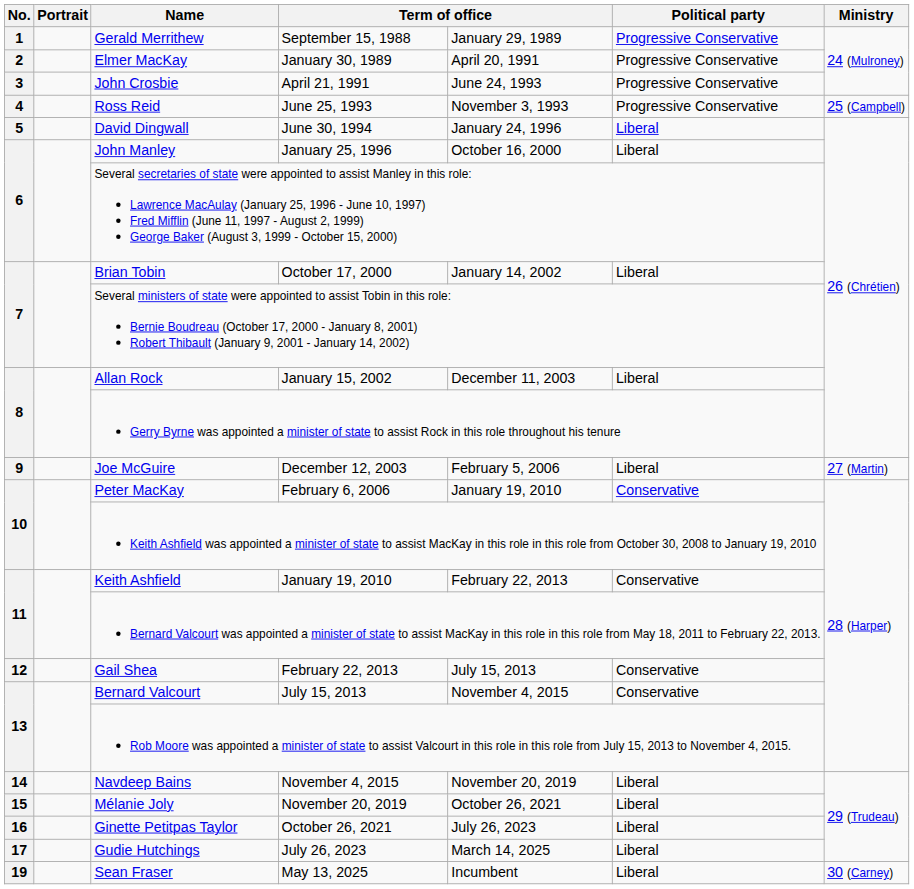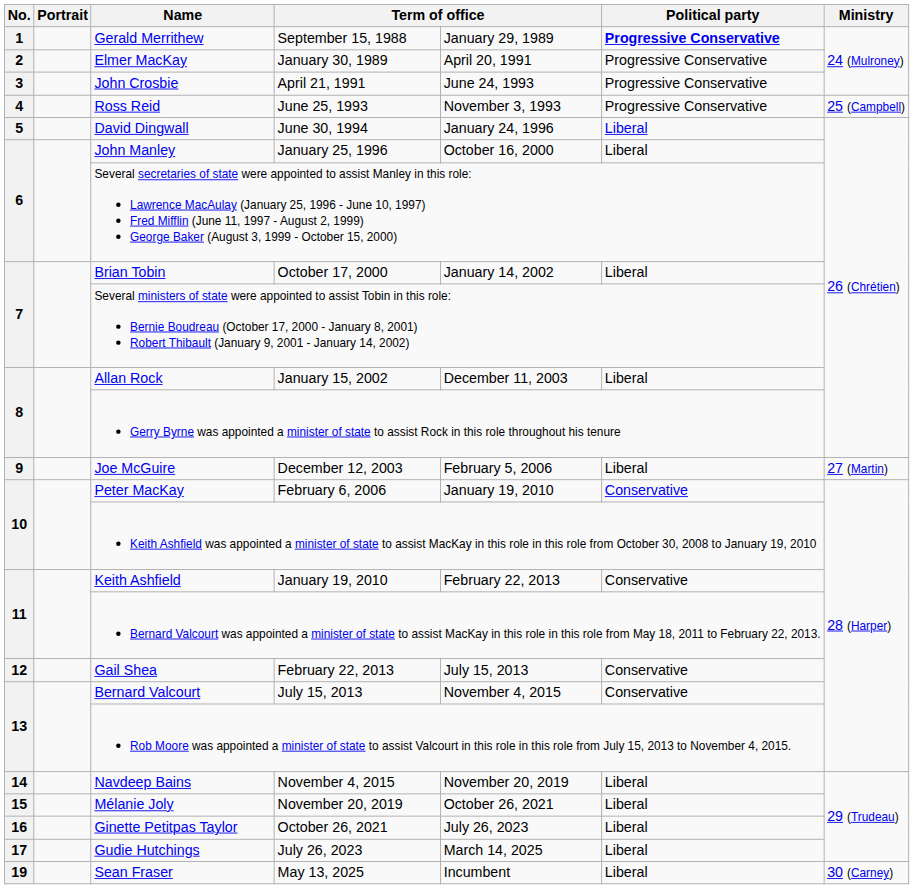Gerald Merrithew | Political party: normal -> bold
